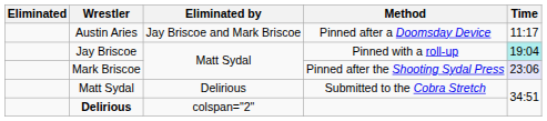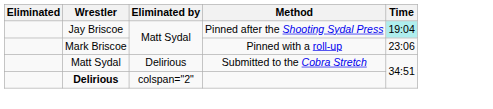- row: Austin Aries | Jay Briscoe and Mark Briscoe | Pinned after a Doomsday Device | 11:17
Jay Briscoe | Method: Pinned with a roll-up -> Pinned after the Shooting Sydal Press
Mark Briscoe | Method: Pinned after the Shooting Sydal Press -> Pinned with a roll-up
Mark Briscoe | Time: lavender background -> no background
